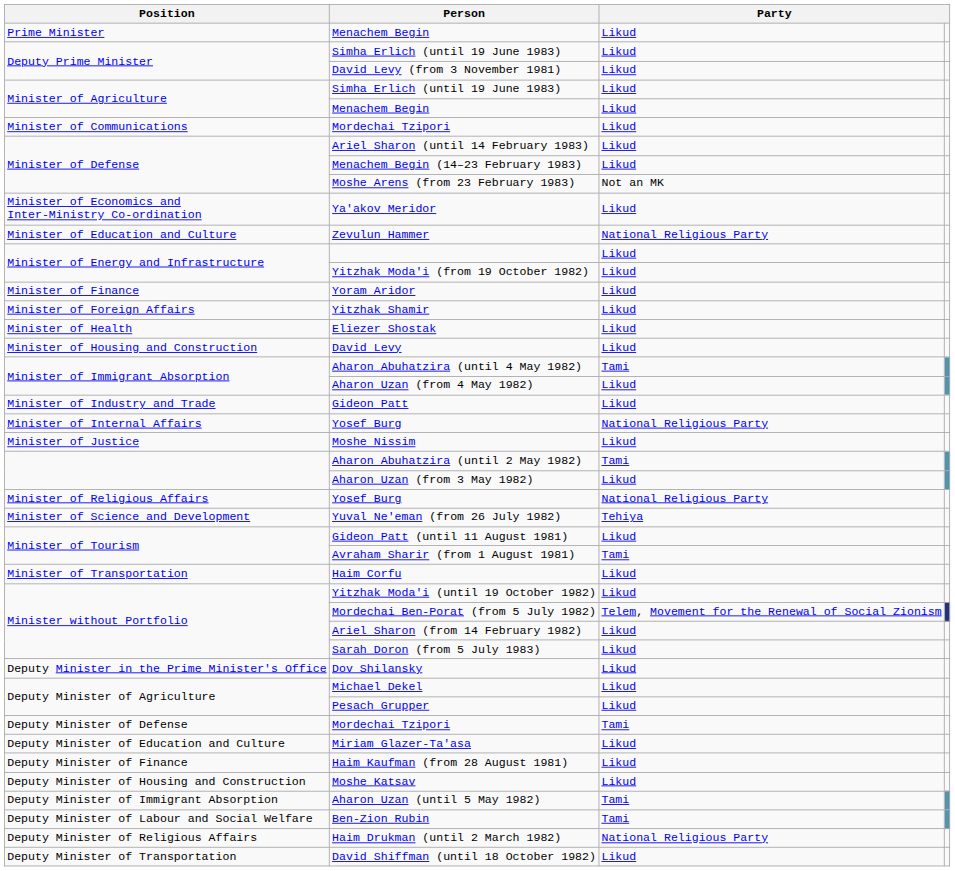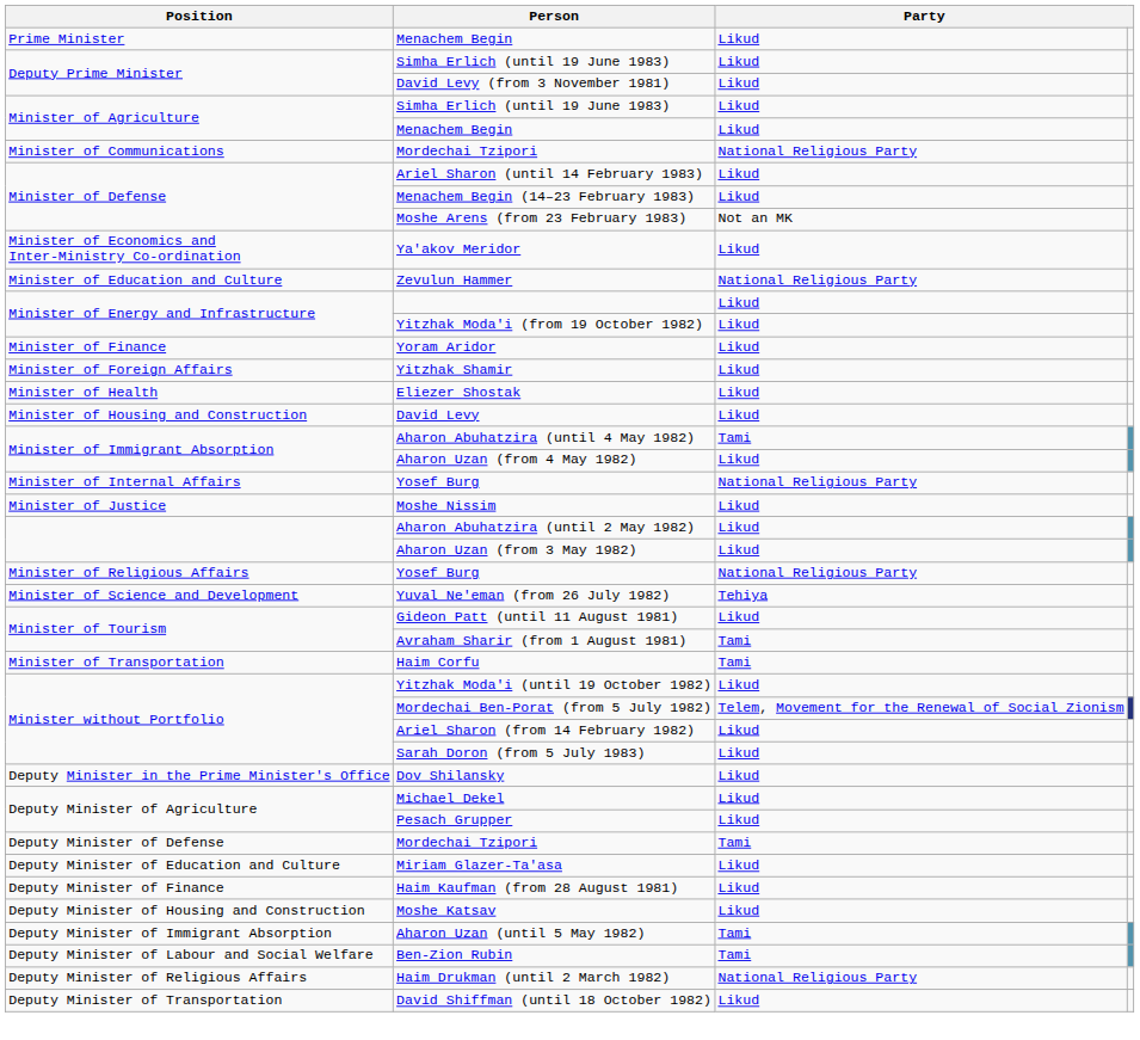Minister of Communications / Mordechai Tzipori | column 3: Likud -> National Religious Party
- row: Minister of Industry and Trade | Gideon Patt | Likud
Aharon Abuhatzira (until 2 May 1982) | column 3: Tami -> Likud
Haim Corfu | column 3: Likud -> Tami
